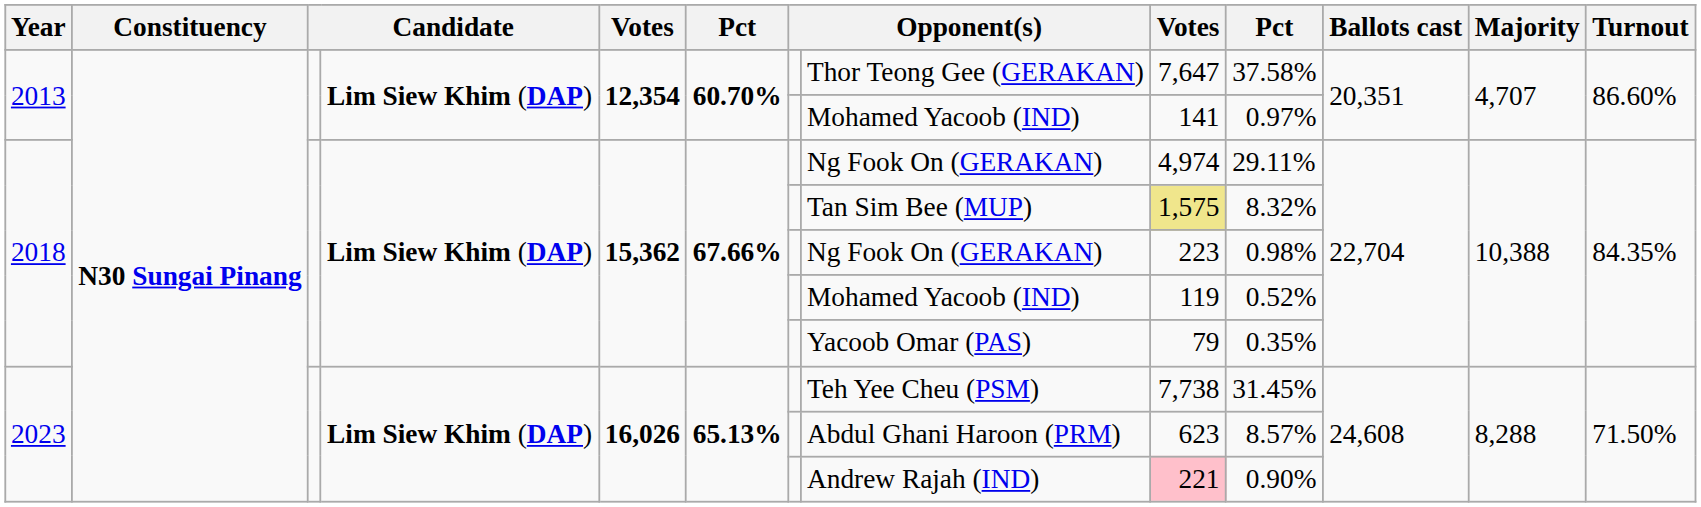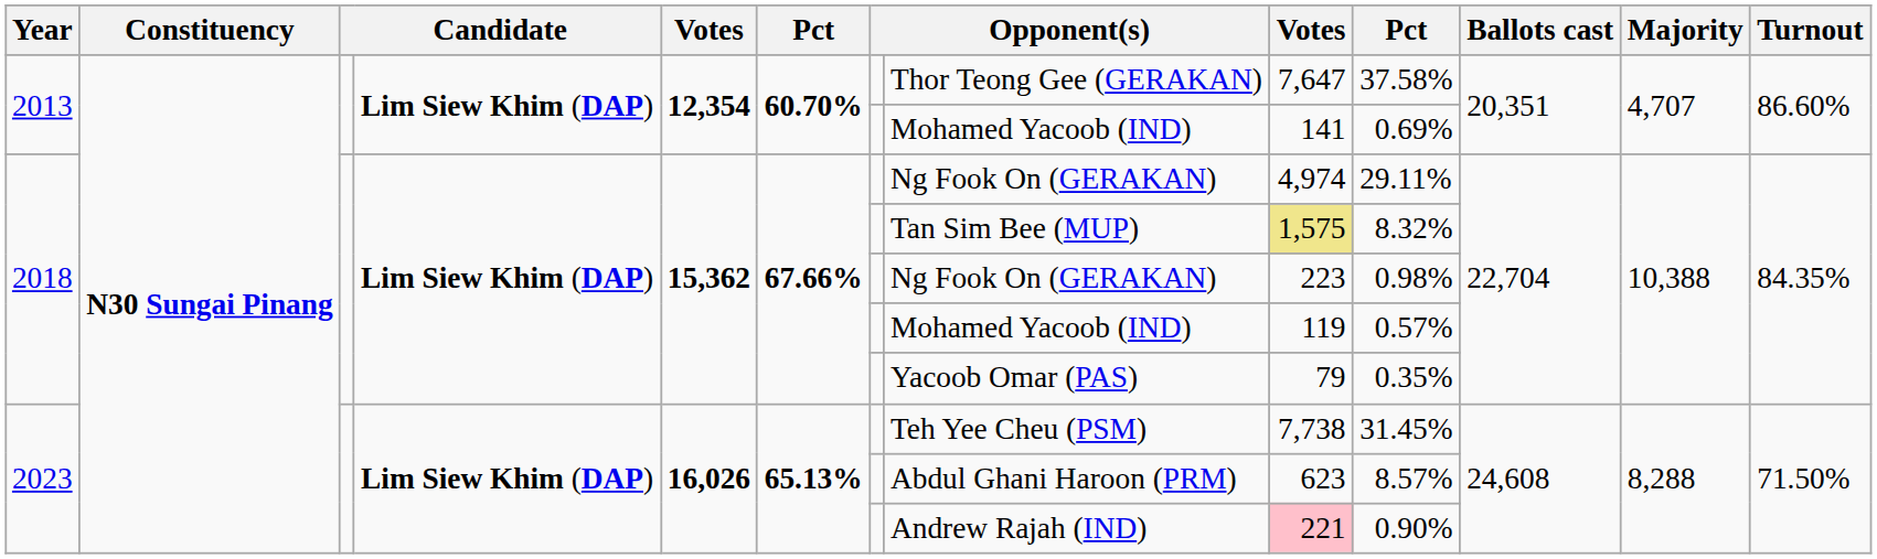row 3 | column 10: 0.97% -> 0.69%
row 7 | column 10: 0.52% -> 0.57%
